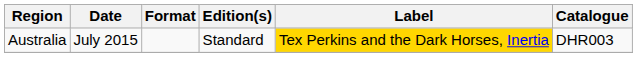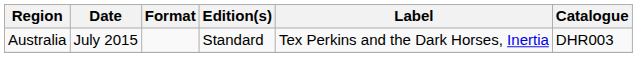Australia | Label: gold background -> no background
